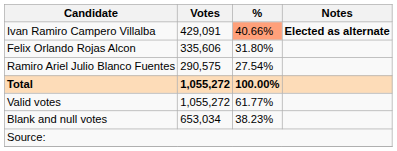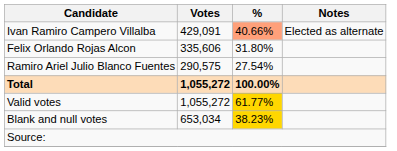Ivan Ramiro Campero Villalba | Notes: bold -> normal
Valid votes | %: no background -> gold background
Blank and null votes | %: no background -> gold background
